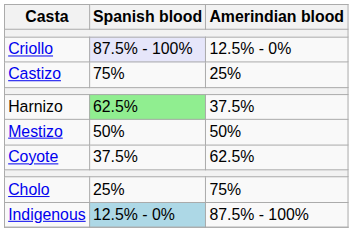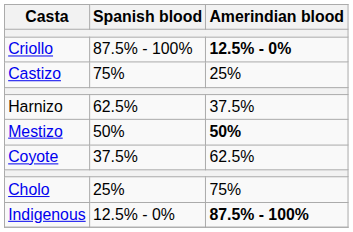Criollo | Spanish blood: lavender background -> no background
Criollo | Amerindian blood: normal -> bold
Harnizo | Spanish blood: lightgreen background -> no background
Mestizo | Amerindian blood: normal -> bold
Indigenous | Spanish blood: lightblue background -> no background
Indigenous | Amerindian blood: normal -> bold
